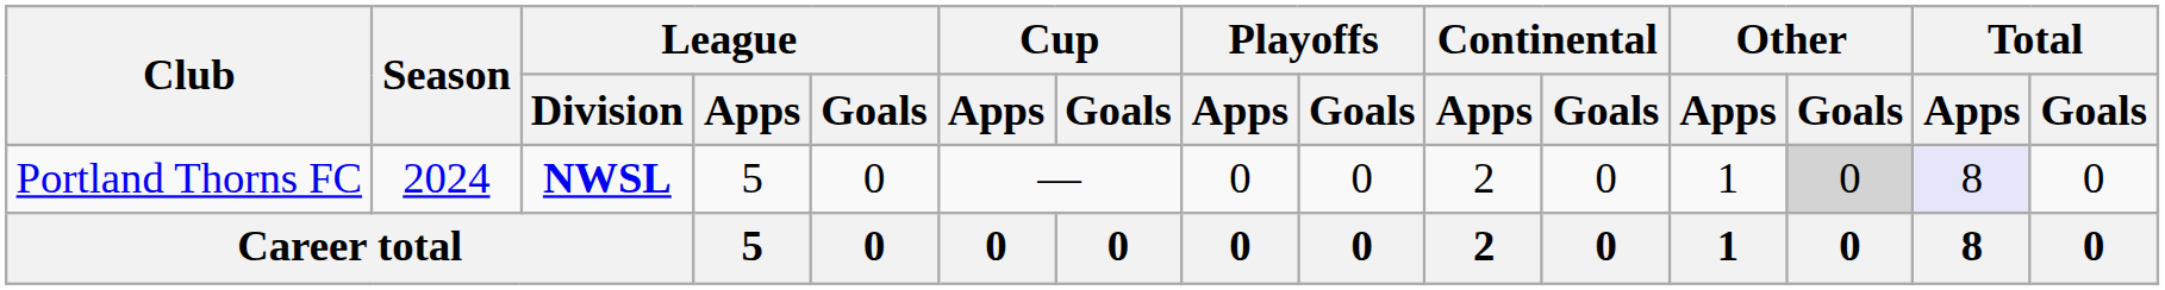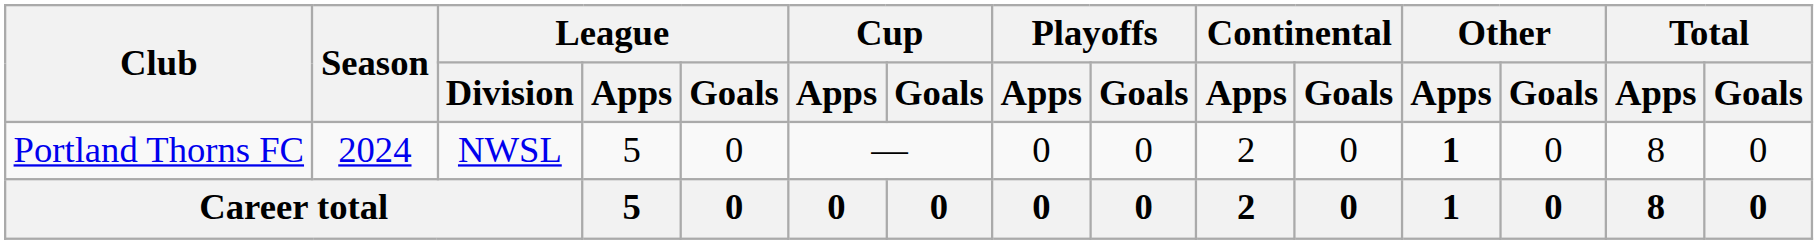Portland Thorns FC | League / Division: bold -> normal
Portland Thorns FC | Other / Apps: normal -> bold
Portland Thorns FC | Other / Goals: lightgrey background -> no background
Portland Thorns FC | Total / Apps: lavender background -> no background
